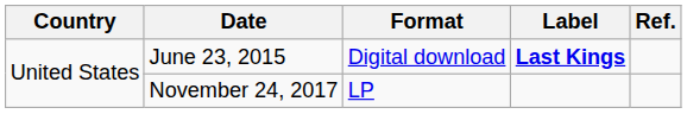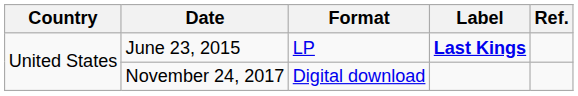June 23, 2015 | Format: Digital download -> LP
November 24, 2017 | Format: LP -> Digital download
